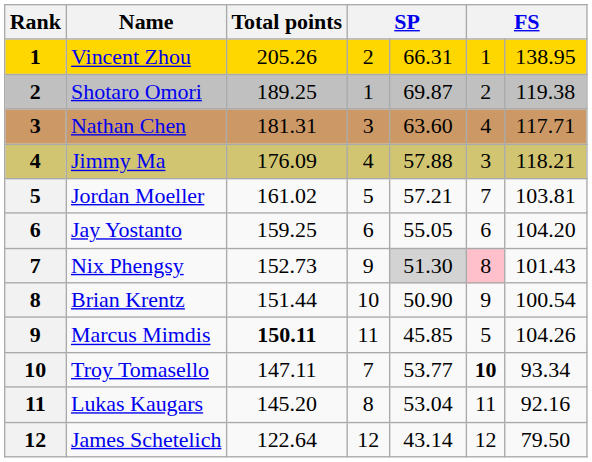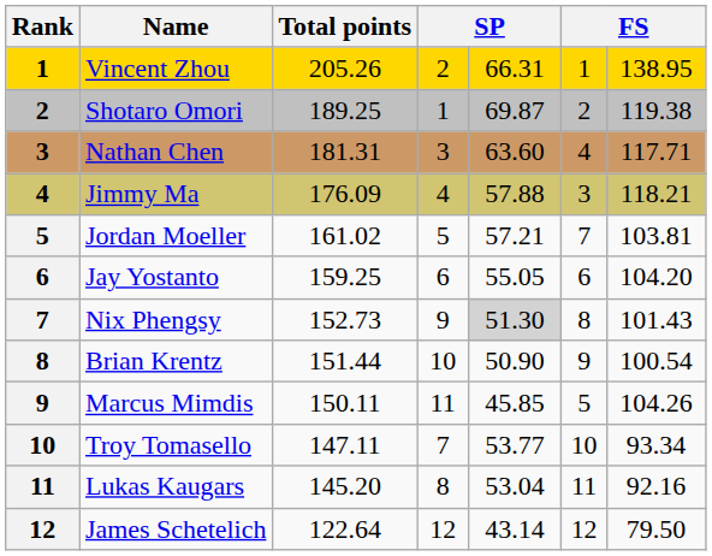Nix Phengsy | column 6: pink background -> no background
Marcus Mimdis | Total points: bold -> normal
Troy Tomasello | column 6: bold -> normal
